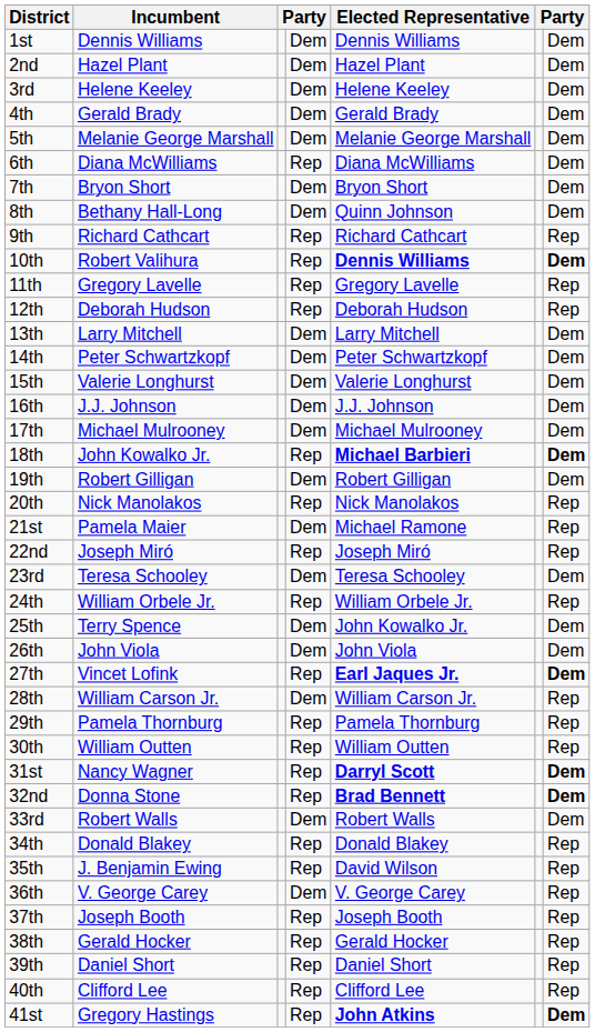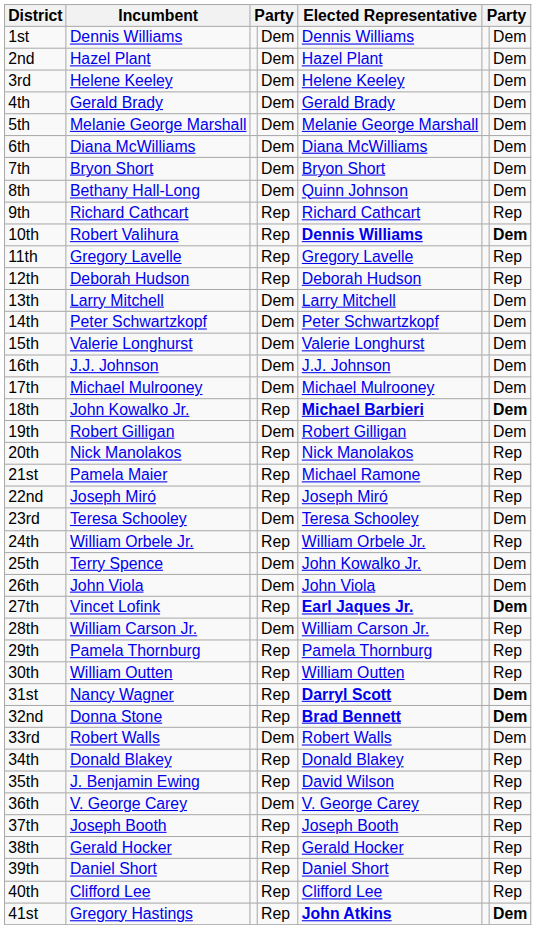6th | column 4: Rep -> Dem
21st | column 4: Dem -> Rep
